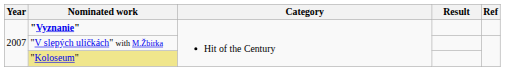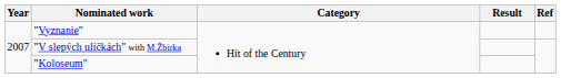"Vyznanie" | Nominated work: bold -> normal
"Koloseum" | Nominated work: khaki background -> no background
